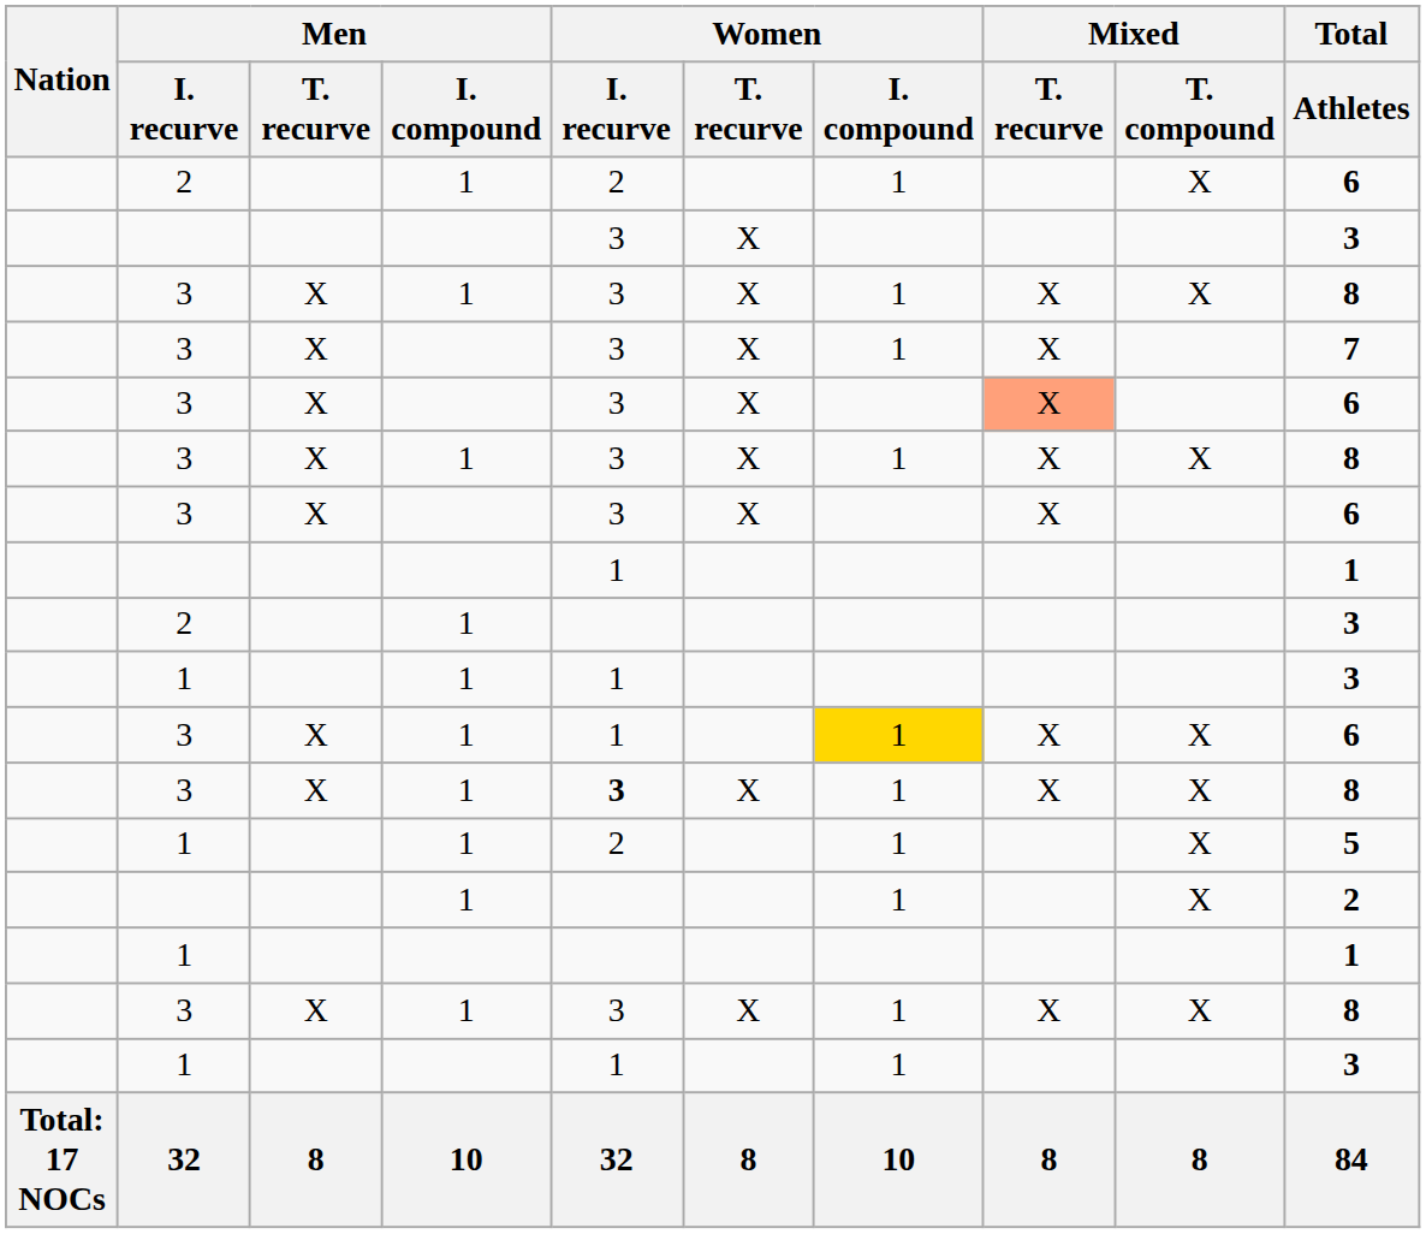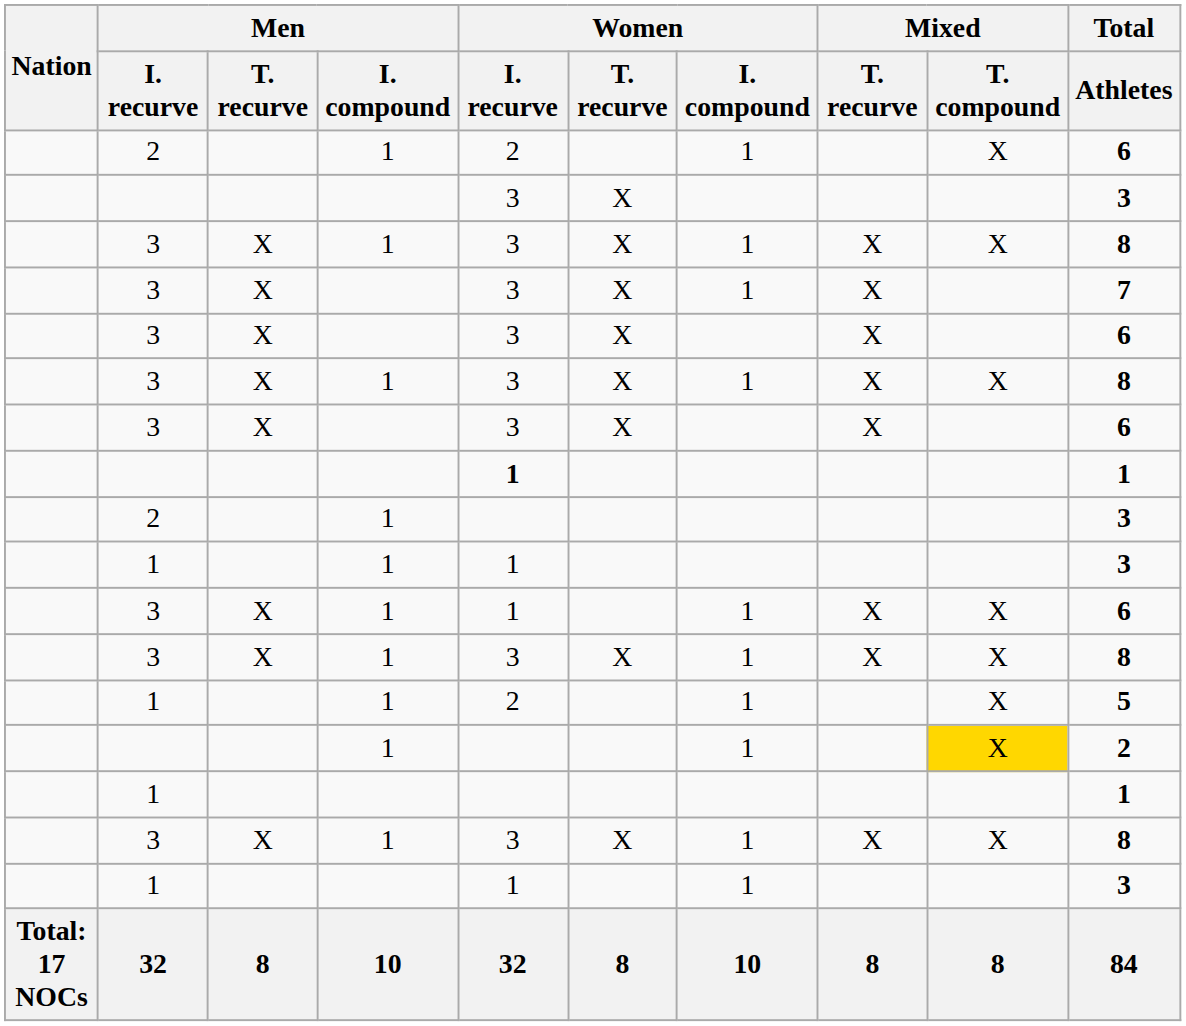row 7 | Mixed / T. recurve: lightsalmon background -> no background
row 10 | Women / I. recurve: normal -> bold
row 13 | Women / I. compound: gold background -> no background
row 14 | Women / I. recurve: bold -> normal
row 16 | Mixed / T. compound: no background -> gold background
